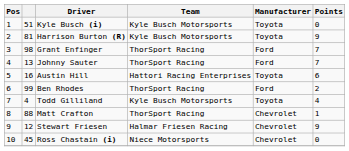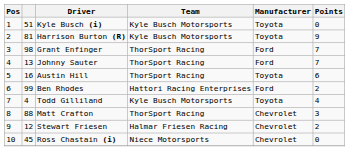Austin Hill | Team: Hattori Racing Enterprises -> ThorSport Racing
Ben Rhodes | Team: ThorSport Racing -> Hattori Racing Enterprises
Matt Crafton | Points: 1 -> 3
Stewart Friesen | Points: 9 -> 2
